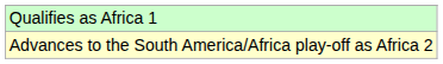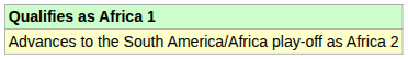row 1 | column 1: normal -> bold
